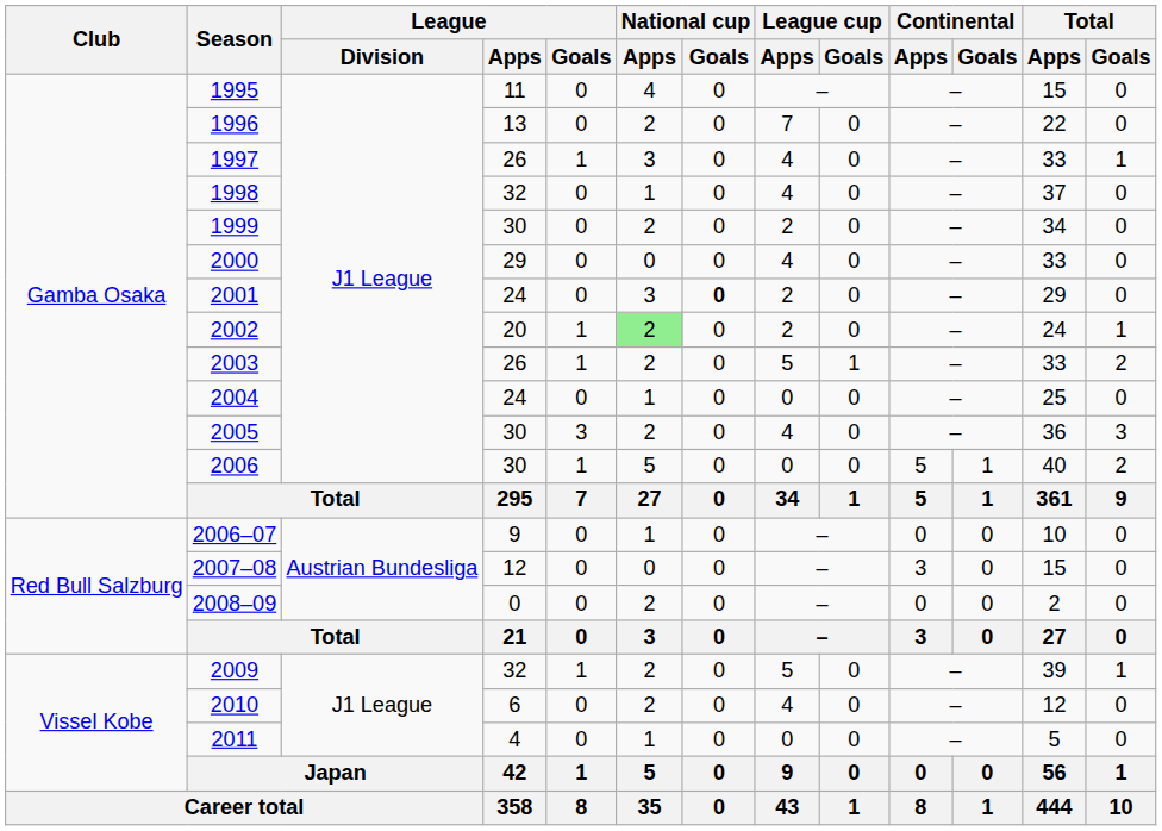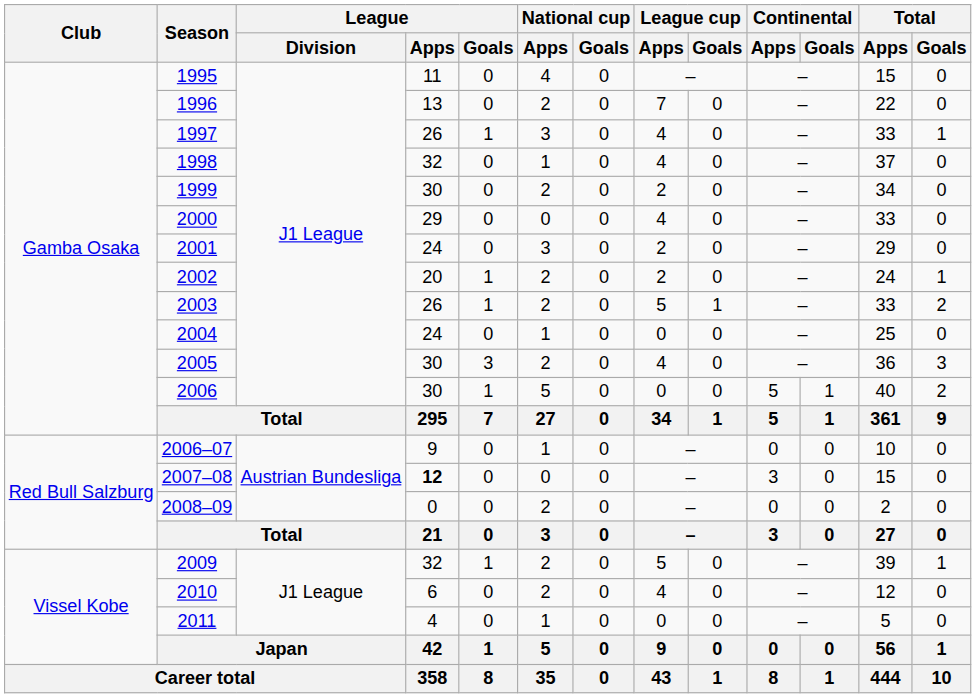2001 | National cup / Goals: bold -> normal
2002 | National cup / Apps: lightgreen background -> no background
2007–08 | League / Apps: normal -> bold
